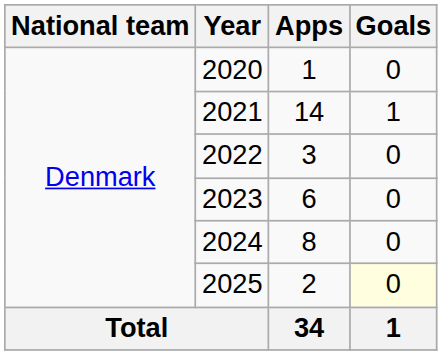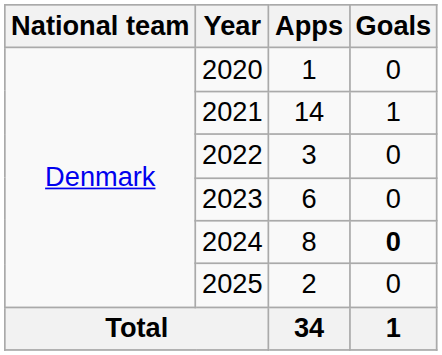2024 | Goals: normal -> bold
2025 | Goals: lightyellow background -> no background
